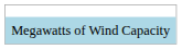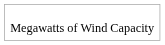row 1 | column 1: lightblue background -> no background
